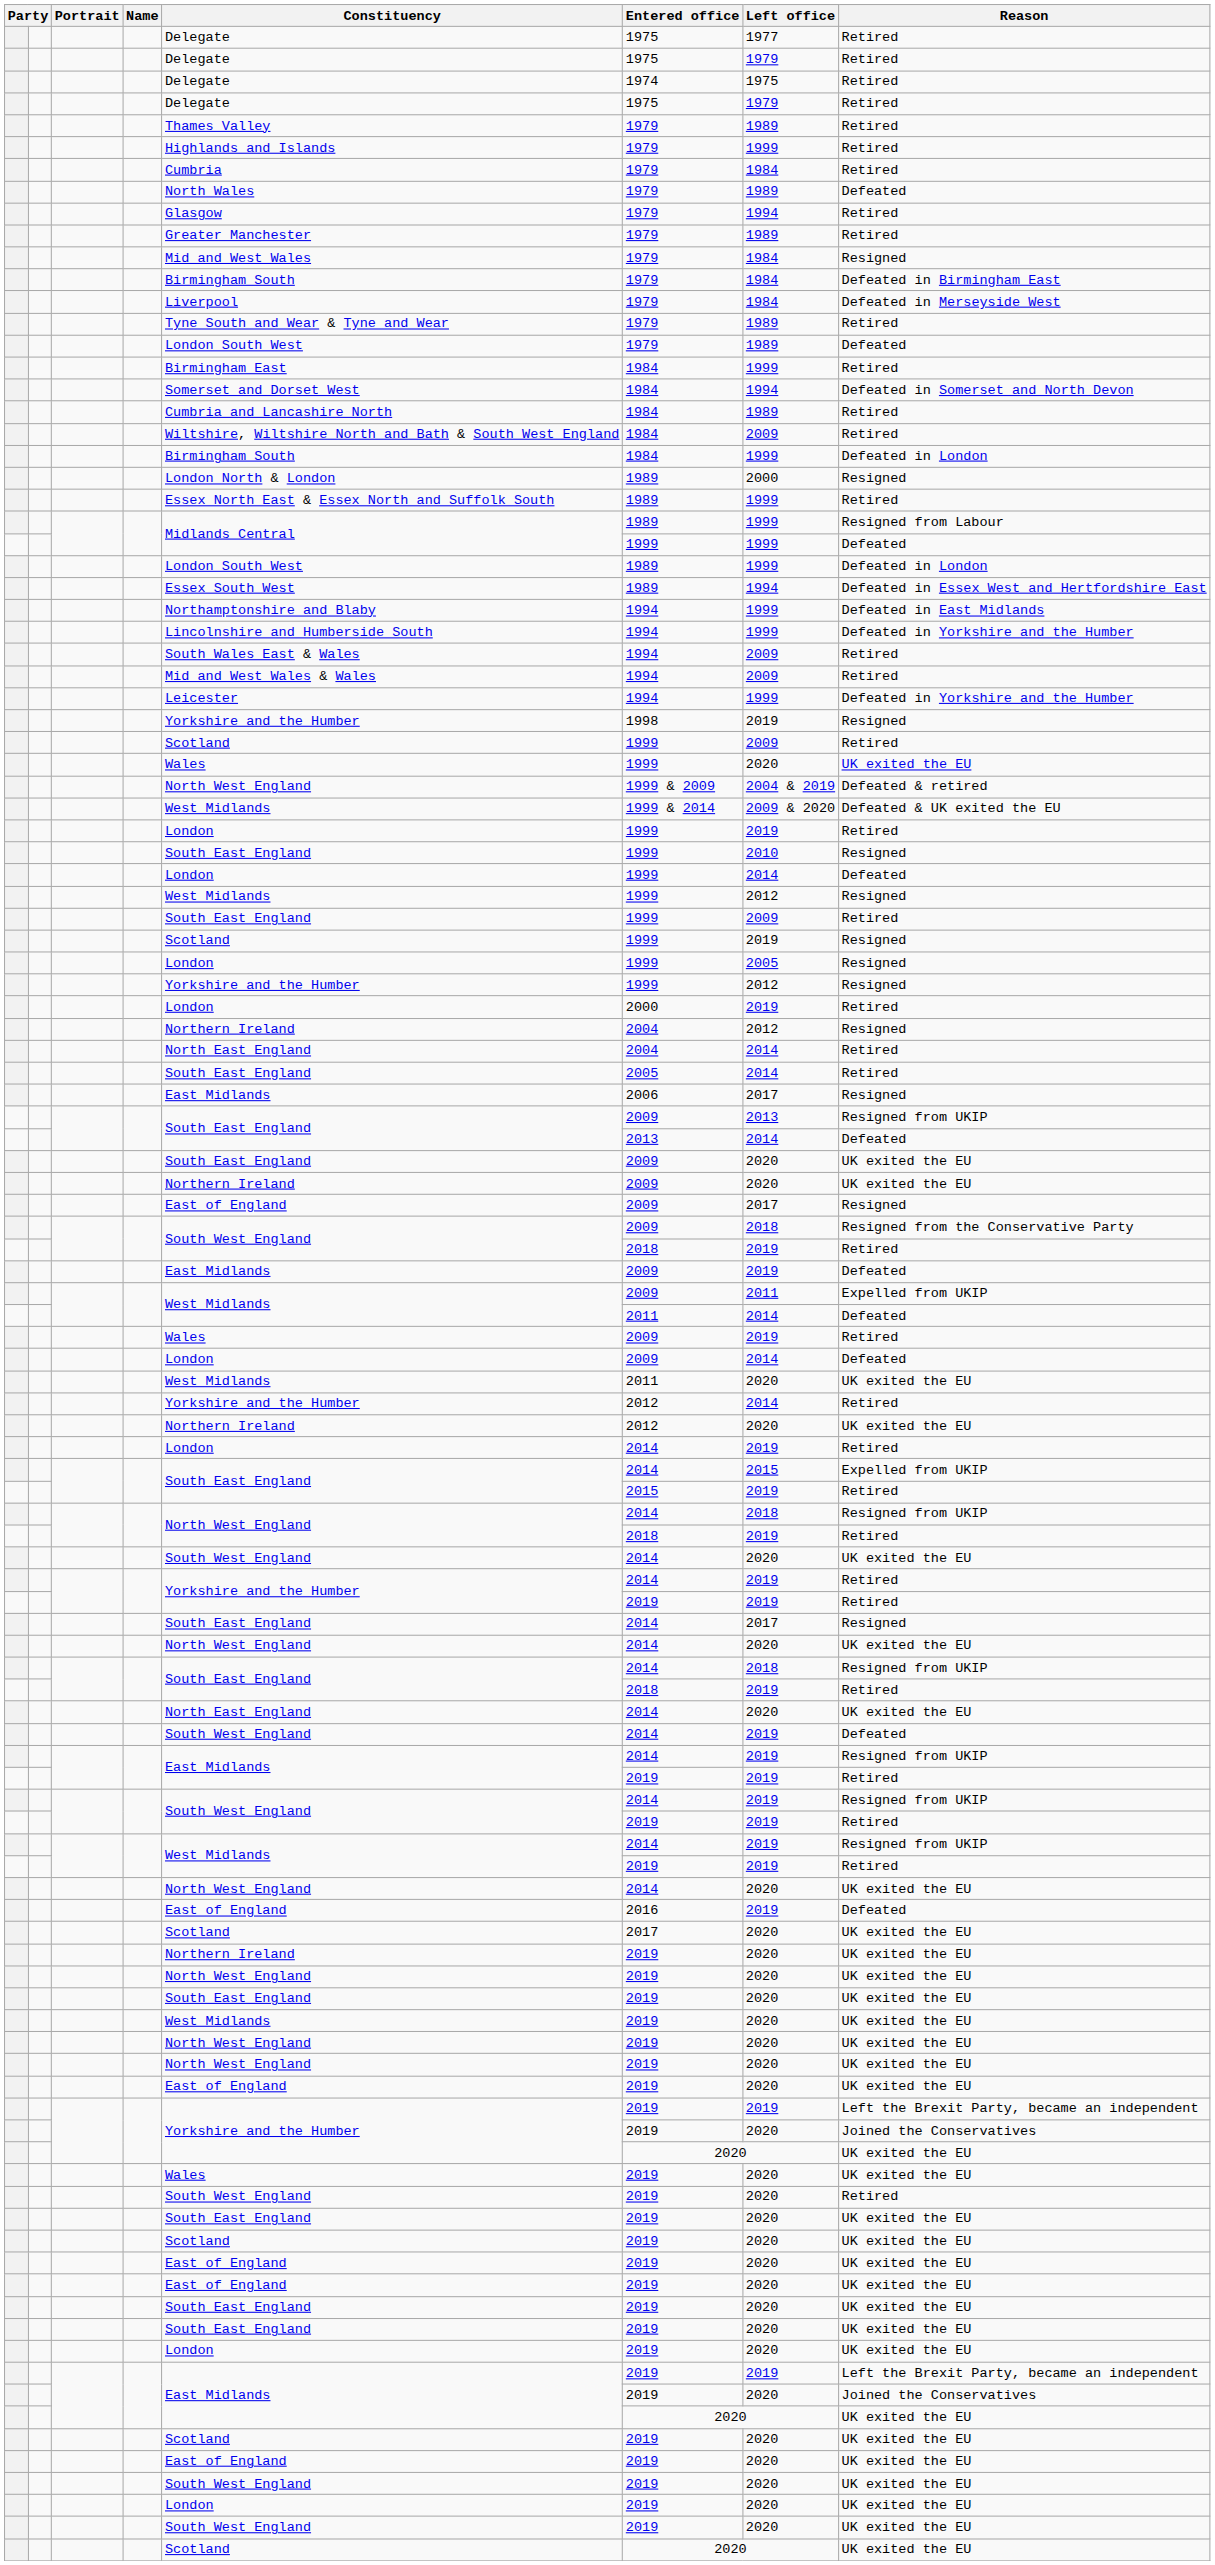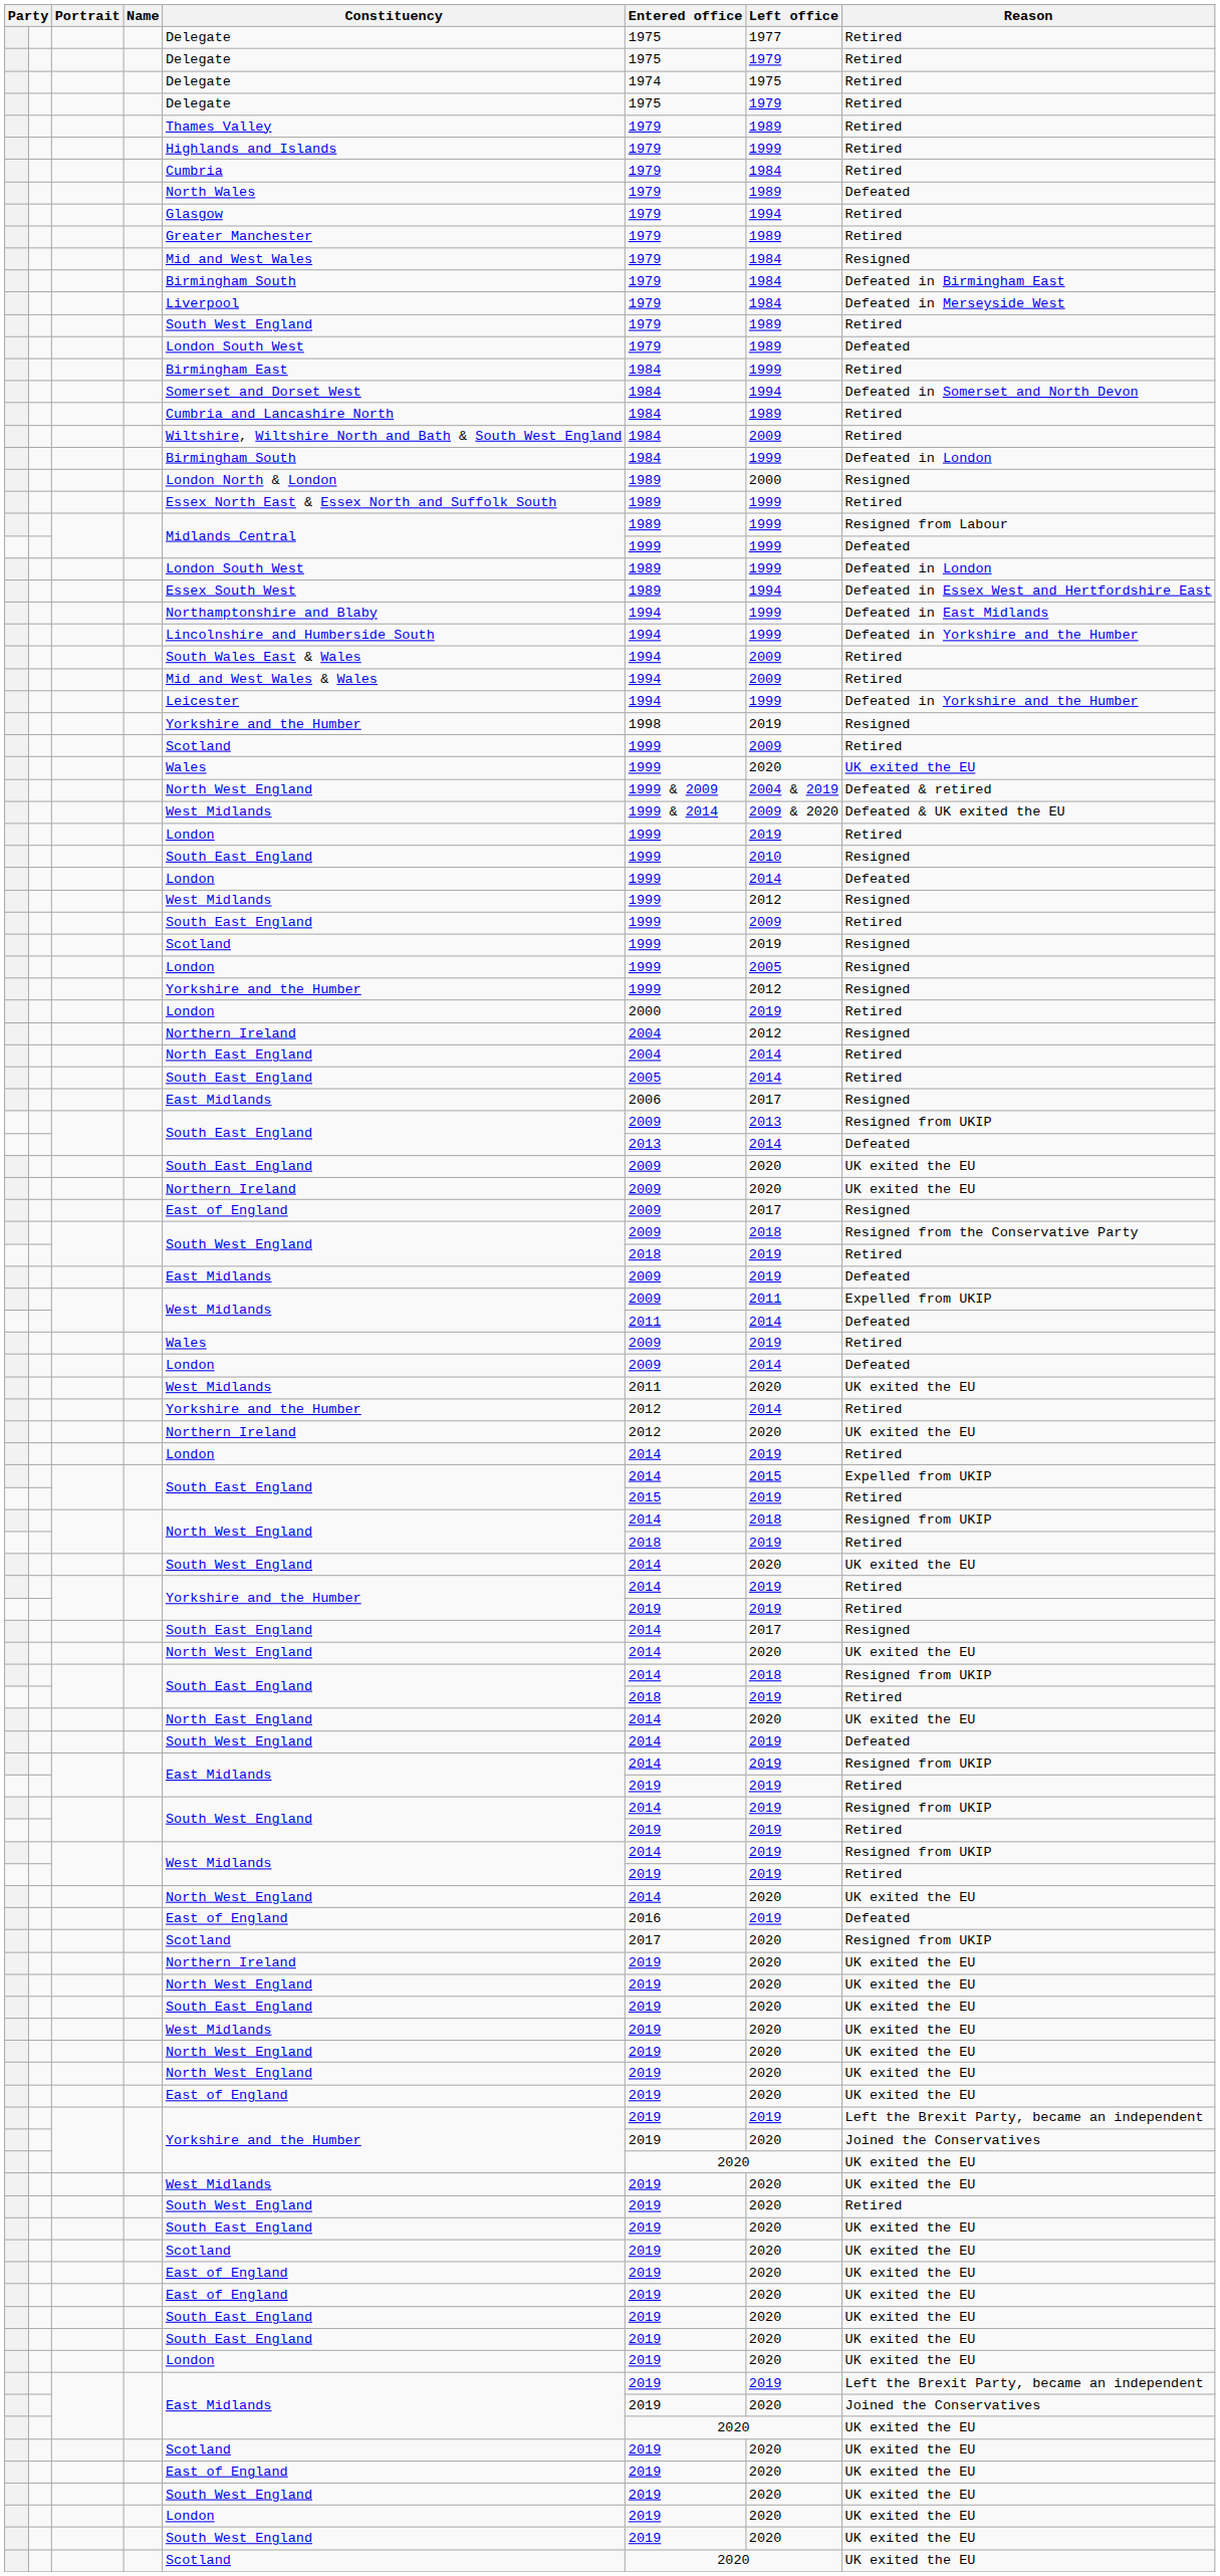row 15 | Constituency: Tyne South and Wear & Tyne and Wear -> South West England
row 88 | Reason: UK exited the EU -> Resigned from UKIP
row 99 | Constituency: Wales -> West Midlands
